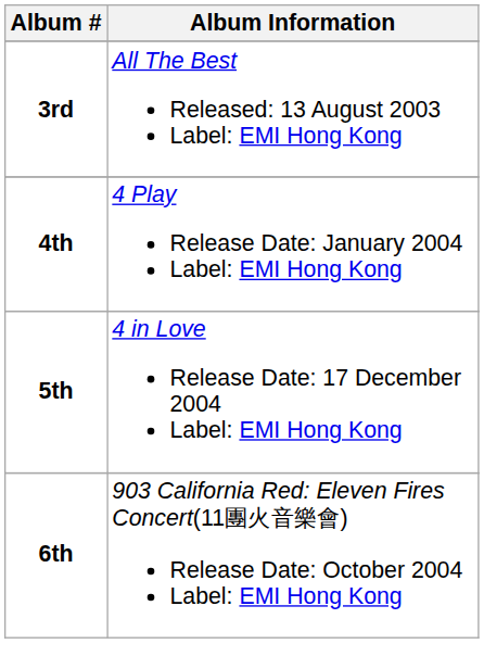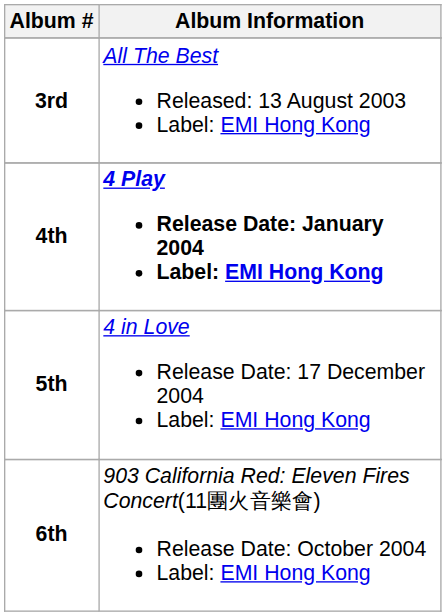4th | Album Information: normal -> bold
